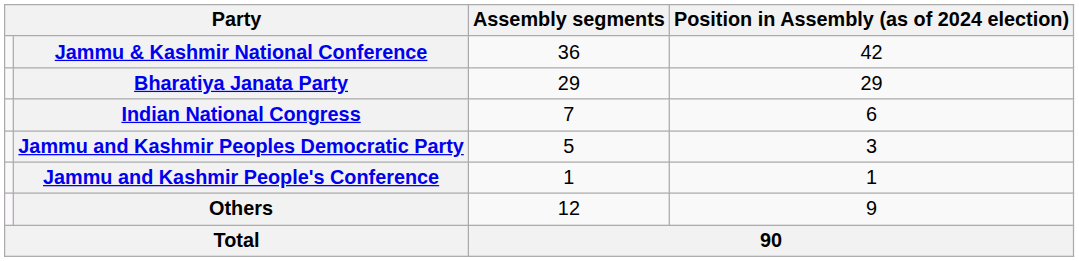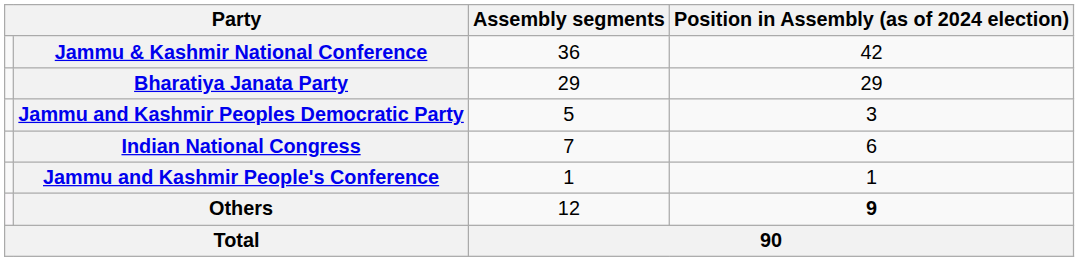rows swapped: Indian National Congress <-> Jammu and Kashmir Peoples Democratic Party
Others | Position in Assembly (as of 2024 election): normal -> bold
